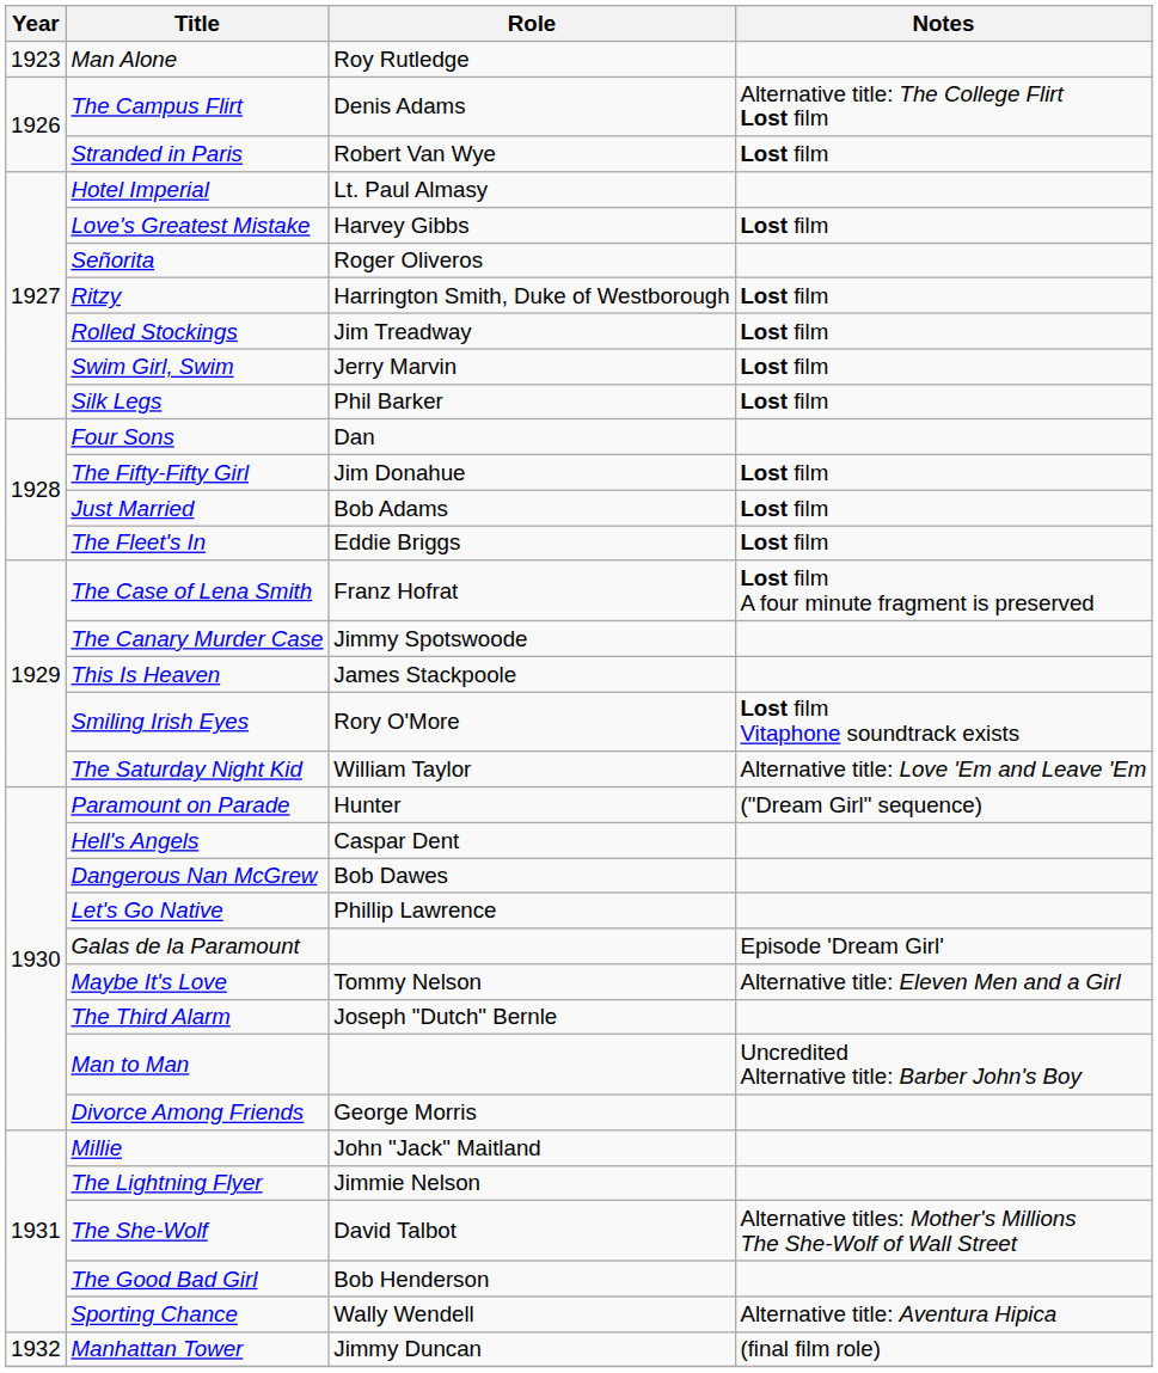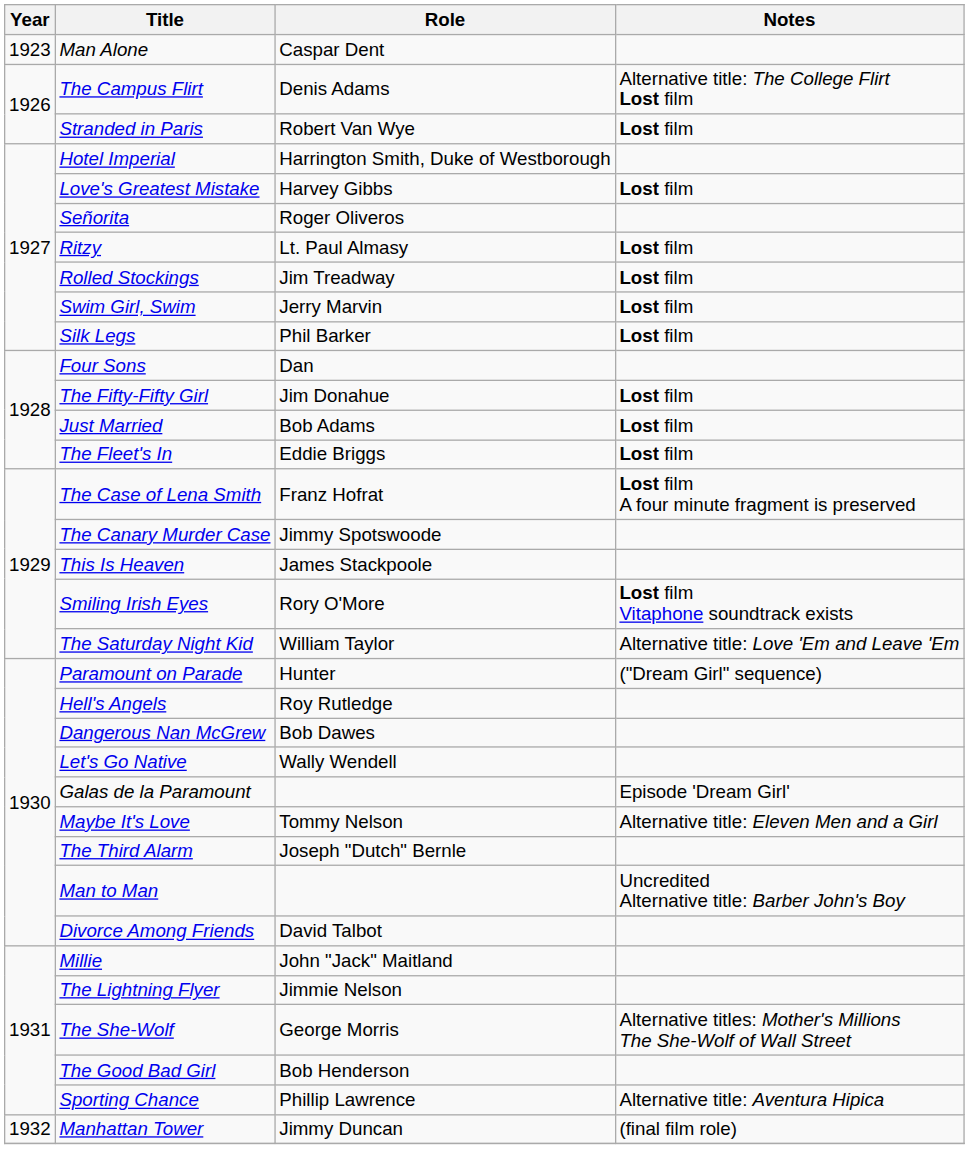Man Alone | Role: Roy Rutledge -> Caspar Dent
Hotel Imperial | Role: Lt. Paul Almasy -> Harrington Smith, Duke of Westborough
Ritzy | Role: Harrington Smith, Duke of Westborough -> Lt. Paul Almasy
Hell's Angels | Role: Caspar Dent -> Roy Rutledge
Let's Go Native | Role: Phillip Lawrence -> Wally Wendell
Divorce Among Friends | Role: George Morris -> David Talbot
The She-Wolf | Role: David Talbot -> George Morris
Sporting Chance | Role: Wally Wendell -> Phillip Lawrence
